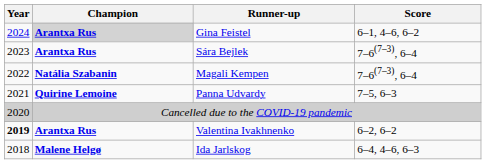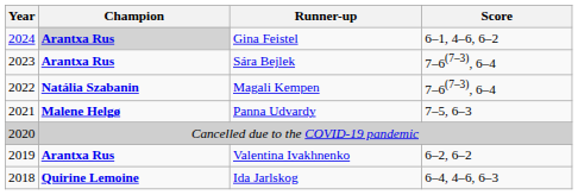Panna Udvardy | Champion: Quirine Lemoine -> Malene Helgø
Valentina Ivakhnenko | Year: bold -> normal
Ida Jarlskog | Champion: Malene Helgø -> Quirine Lemoine
